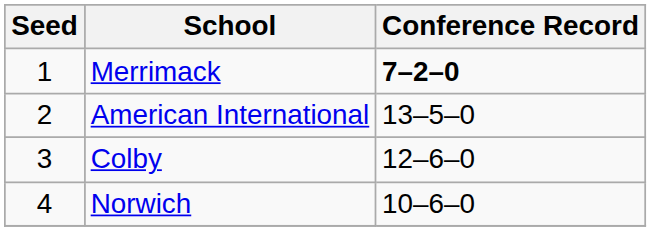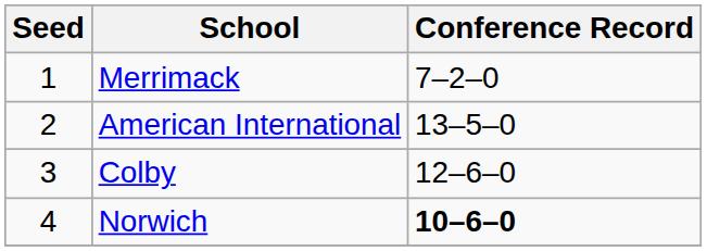Merrimack | Conference Record: bold -> normal
Norwich | Conference Record: normal -> bold
